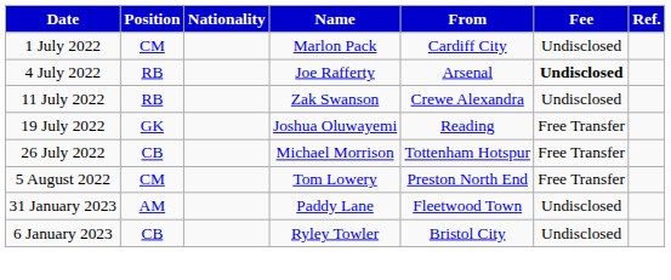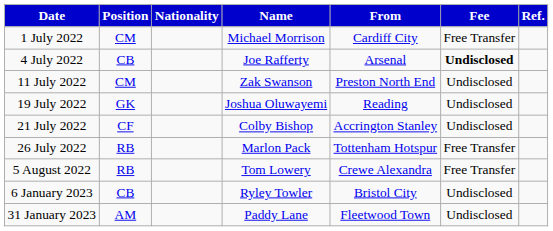1 July 2022 | Name: Marlon Pack -> Michael Morrison
1 July 2022 | Fee: Undisclosed -> Free Transfer
4 July 2022 | Position: RB -> CB
11 July 2022 | Position: RB -> CM
11 July 2022 | From: Crewe Alexandra -> Preston North End
19 July 2022 | Fee: Free Transfer -> Undisclosed
+ row: 21 July 2022 | CF | Colby Bishop | Accrington Stanley | Undisclosed
26 July 2022 | Position: CB -> RB
26 July 2022 | Name: Michael Morrison -> Marlon Pack
5 August 2022 | Position: CM -> RB
5 August 2022 | From: Preston North End -> Crewe Alexandra
rows swapped: 6 January 2023 <-> 31 January 2023
